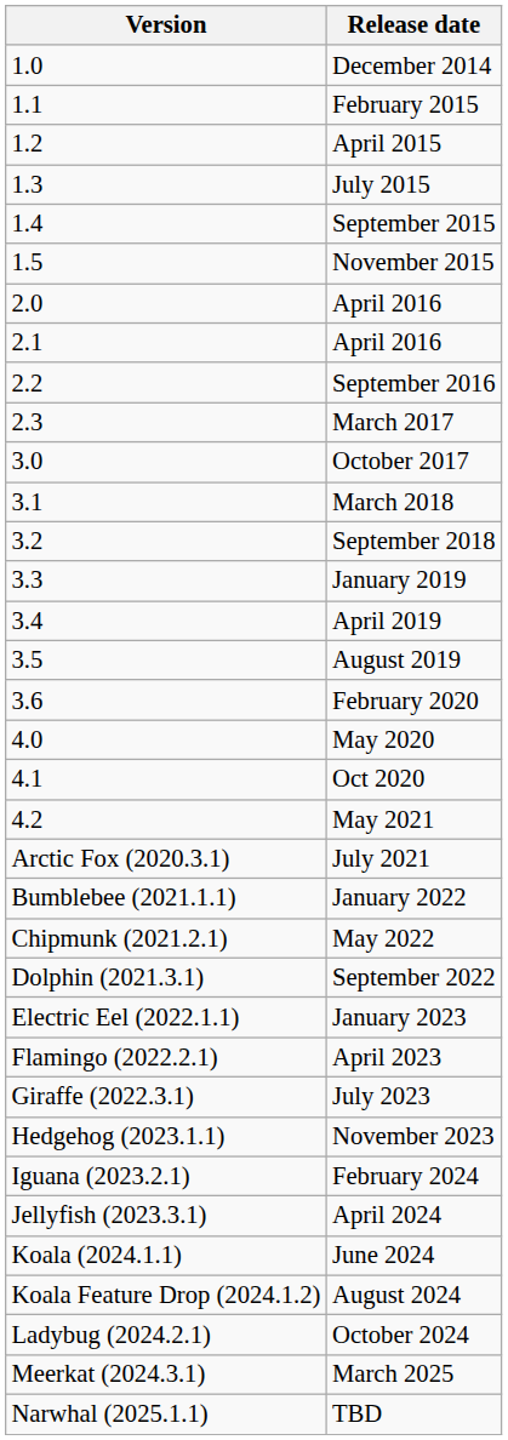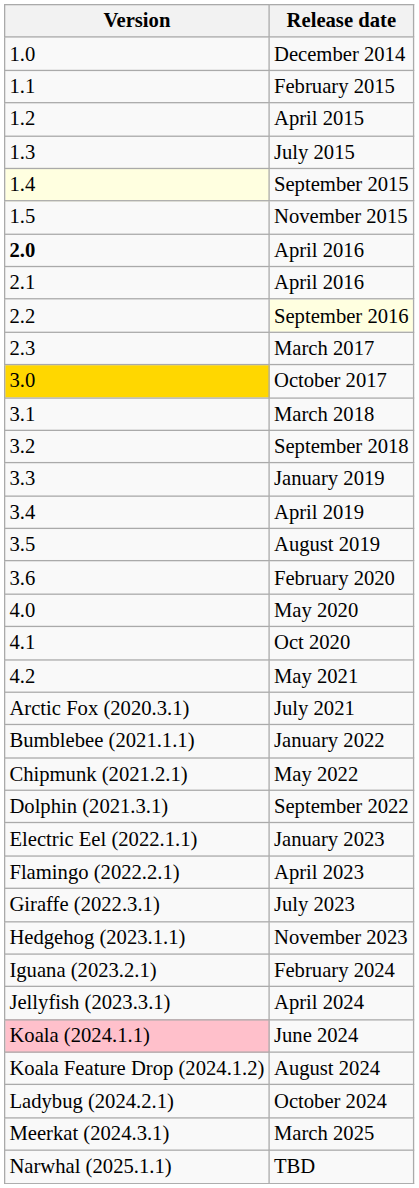row 6 | Version: no background -> lightyellow background
row 8 | Version: normal -> bold
row 10 | Release date: no background -> lightyellow background
row 12 | Version: no background -> gold background
row 32 | Version: no background -> pink background
